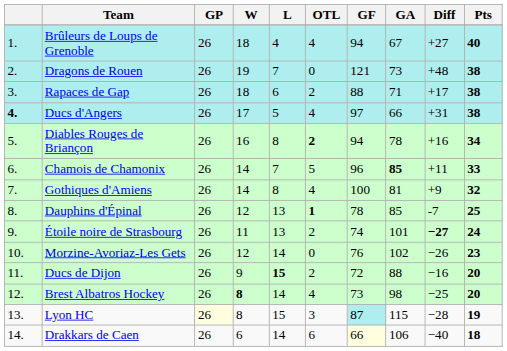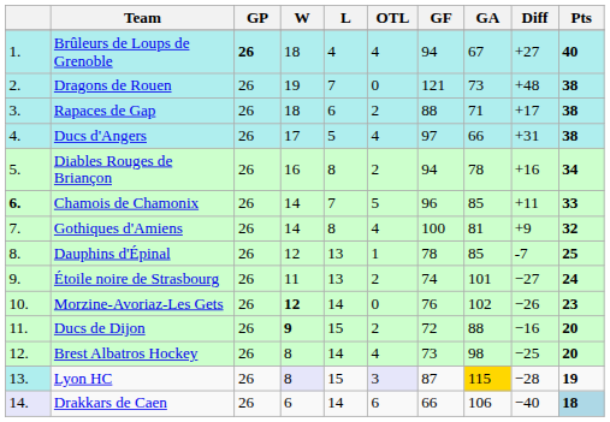Brûleurs de Loups de Grenoble | GP: normal -> bold
Ducs d'Angers | column 1: bold -> normal
Diables Rouges de Briançon | OTL: bold -> normal
Chamois de Chamonix | column 1: normal -> bold
Chamois de Chamonix | GA: bold -> normal
Dauphins d'Épinal | OTL: bold -> normal
Étoile noire de Strasbourg | Diff: bold -> normal
Morzine-Avoriaz-Les Gets | W: normal -> bold
Ducs de Dijon | W: normal -> bold
Ducs de Dijon | L: bold -> normal
Brest Albatros Hockey | W: bold -> normal
Lyon HC | column 1: no background -> paleturquoise background
Lyon HC | GP: lightyellow background -> no background
Lyon HC | W: no background -> lavender background
Lyon HC | OTL: no background -> lavender background
Lyon HC | GF: paleturquoise background -> no background
Lyon HC | GA: no background -> gold background
Drakkars de Caen | column 1: no background -> lavender background
Drakkars de Caen | GF: lightyellow background -> no background
Drakkars de Caen | Pts: no background -> lightblue background
